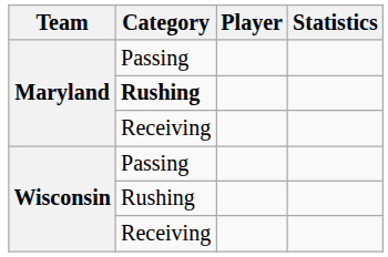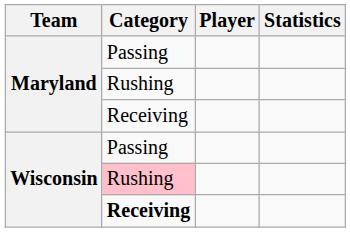Maryland / Rushing | Category: bold -> normal
Wisconsin / Rushing | Category: no background -> pink background
Wisconsin / Receiving | Category: normal -> bold
